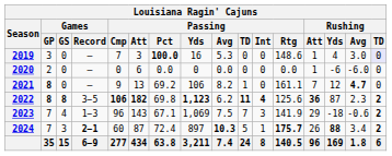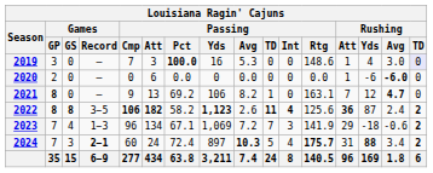2020 | Rushing / Avg: normal -> bold
2021 | Passing / Rtg: 161.1 -> 163.1
2022 | Passing / Pct: 69.8 -> 58.2
2022 | Passing / Avg: 6.2 -> 2.6
2022 | Rushing / Avg: 2.3 -> 2.4
2023 | Passing / Att: 143 -> 134
2023 | Passing / Avg: 7.5 -> 7.2
2024 | Passing / Att: 87 -> 24
2024 | Passing / Int: 1 -> 4
2024 | Rushing / Att: 26 -> 31
